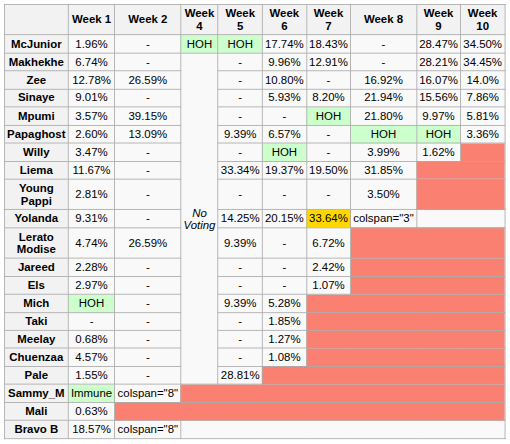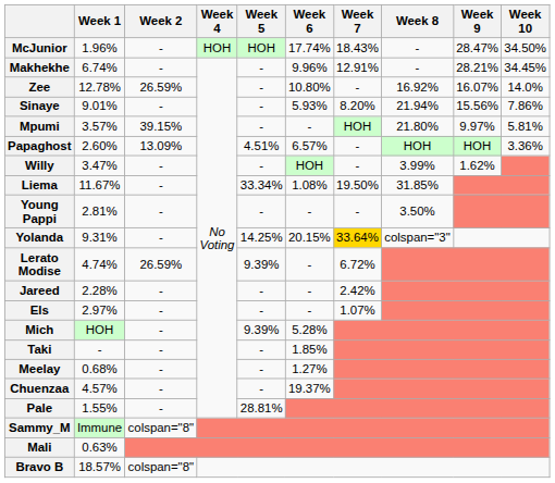Papaghost | Week 5: 9.39% -> 4.51%
Liema | Week 6: 19.37% -> 1.08%
Chuenzaa | Week 6: 1.08% -> 19.37%
